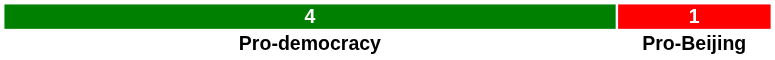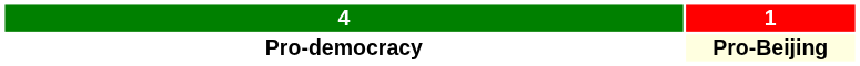Pro-democracy | 1: no background -> lightyellow background
